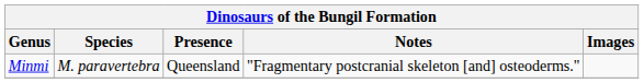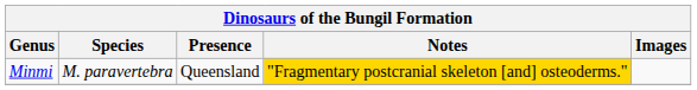Minmi | Notes: no background -> gold background
